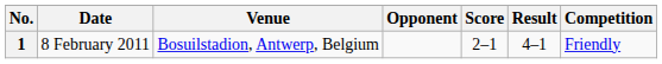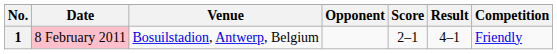1 | Date: no background -> pink background
